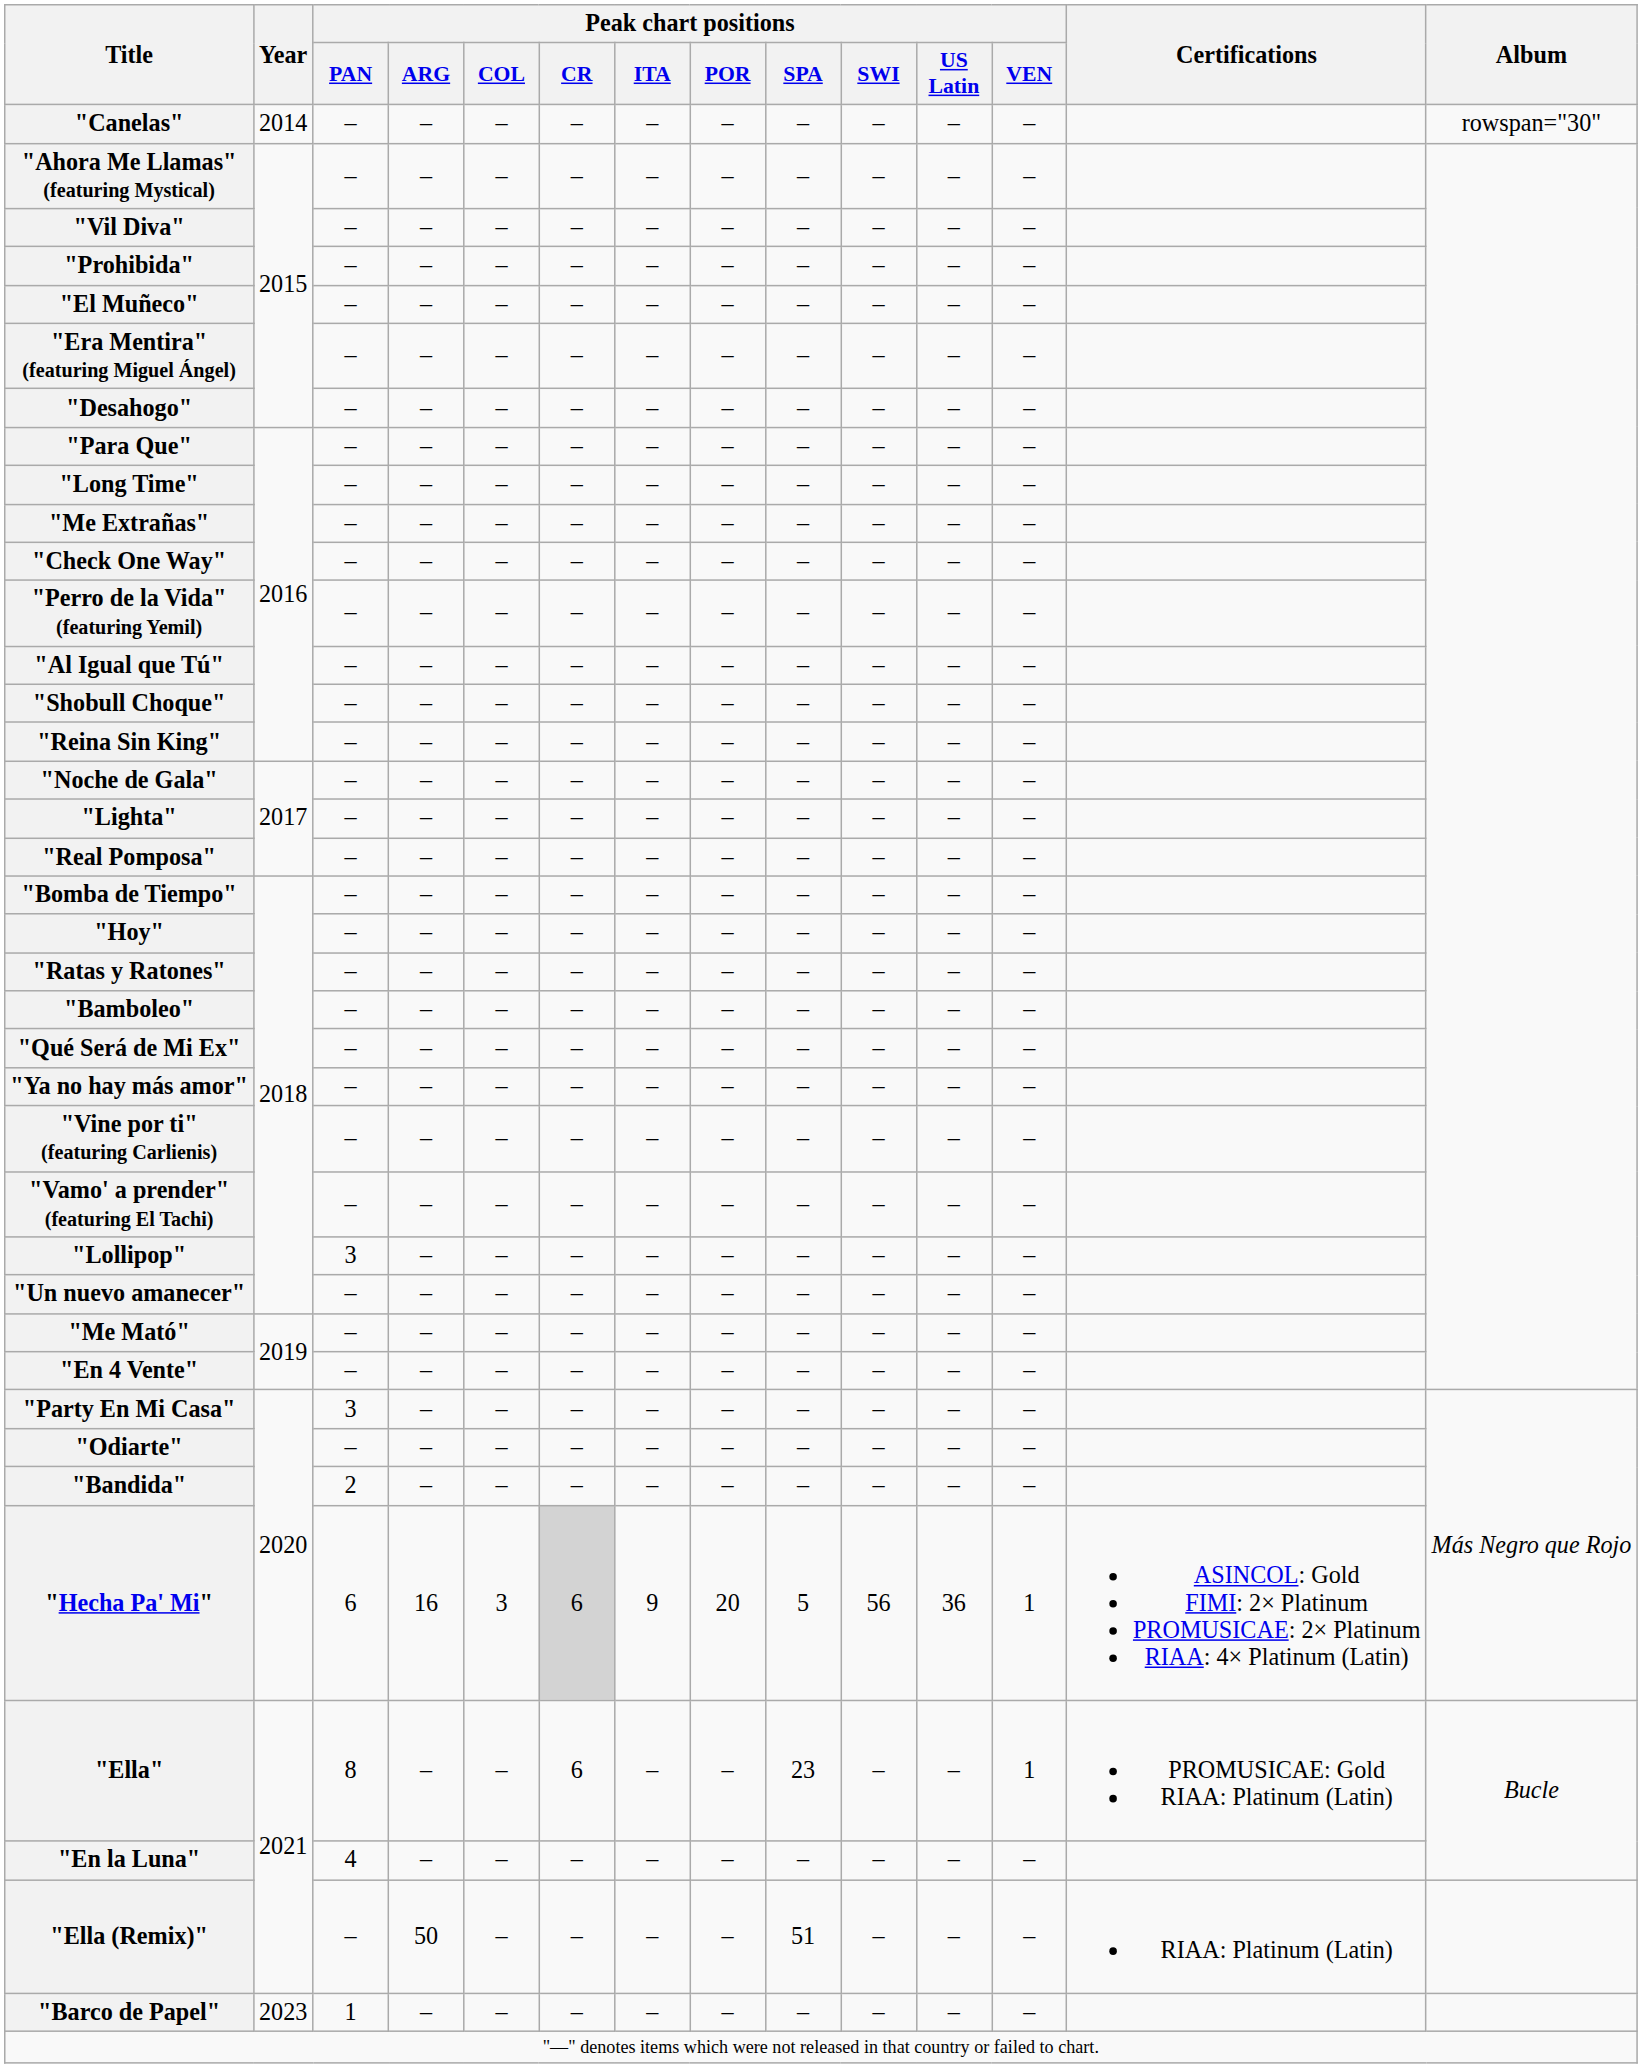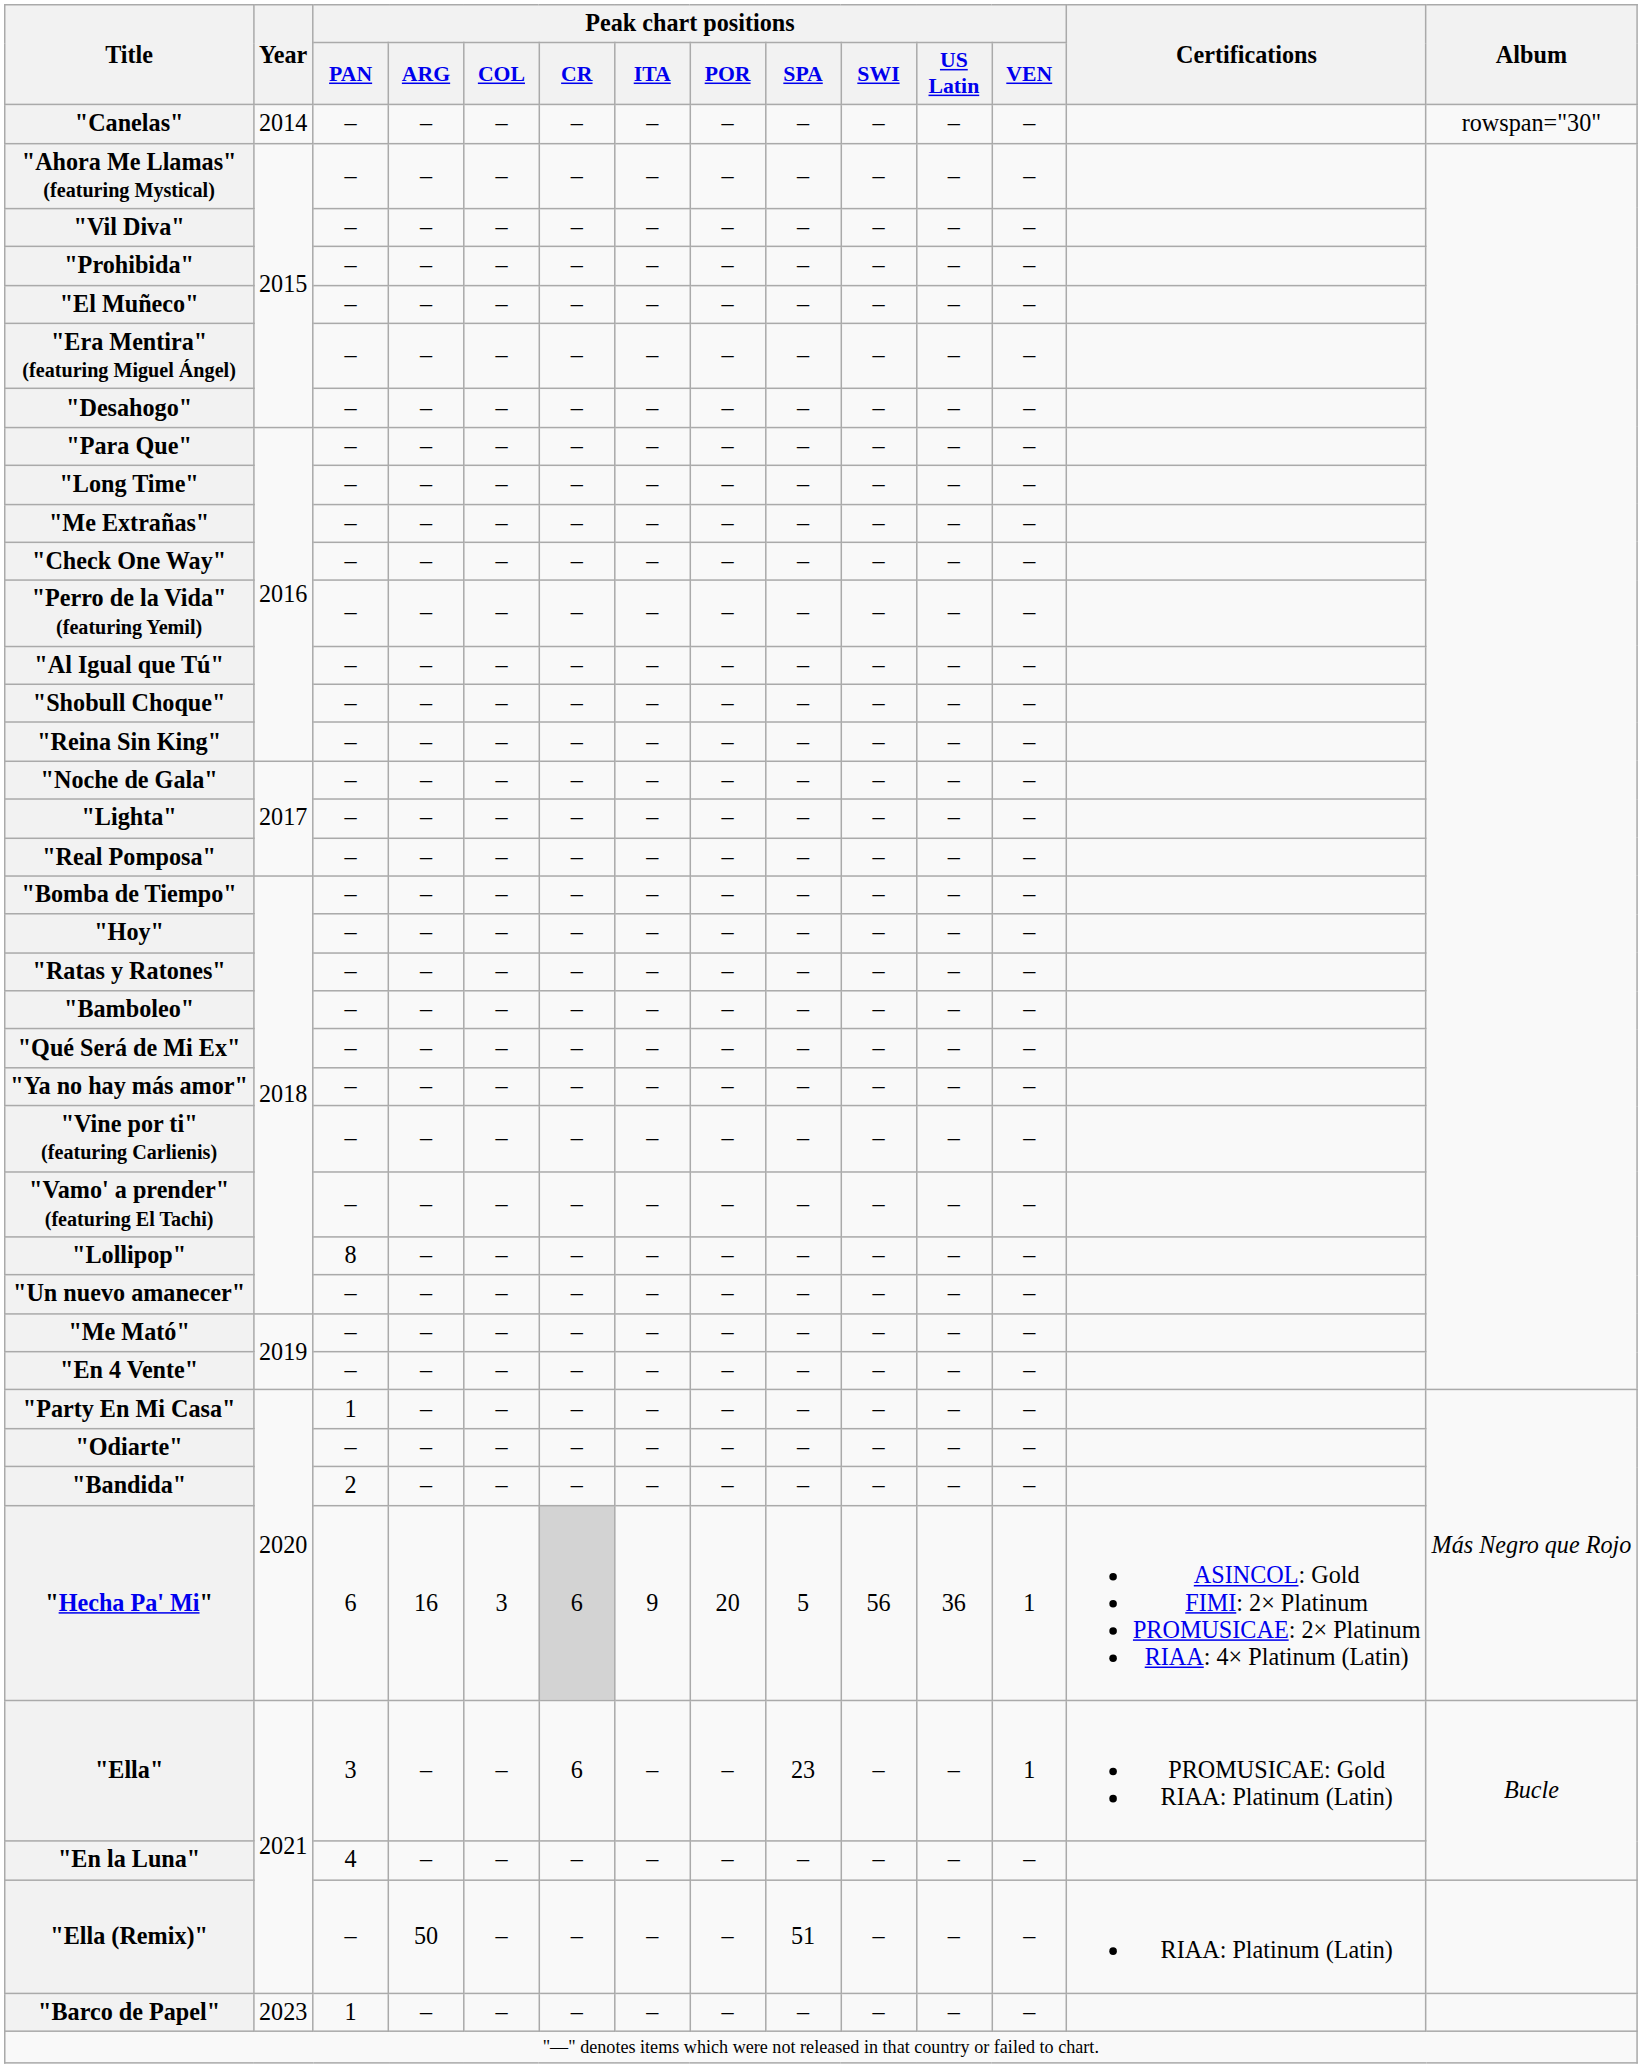"Lollipop" | Peak chart positions / PAN: 3 -> 8
"Party En Mi Casa" | Peak chart positions / PAN: 3 -> 1
"Ella" | Peak chart positions / PAN: 8 -> 3
